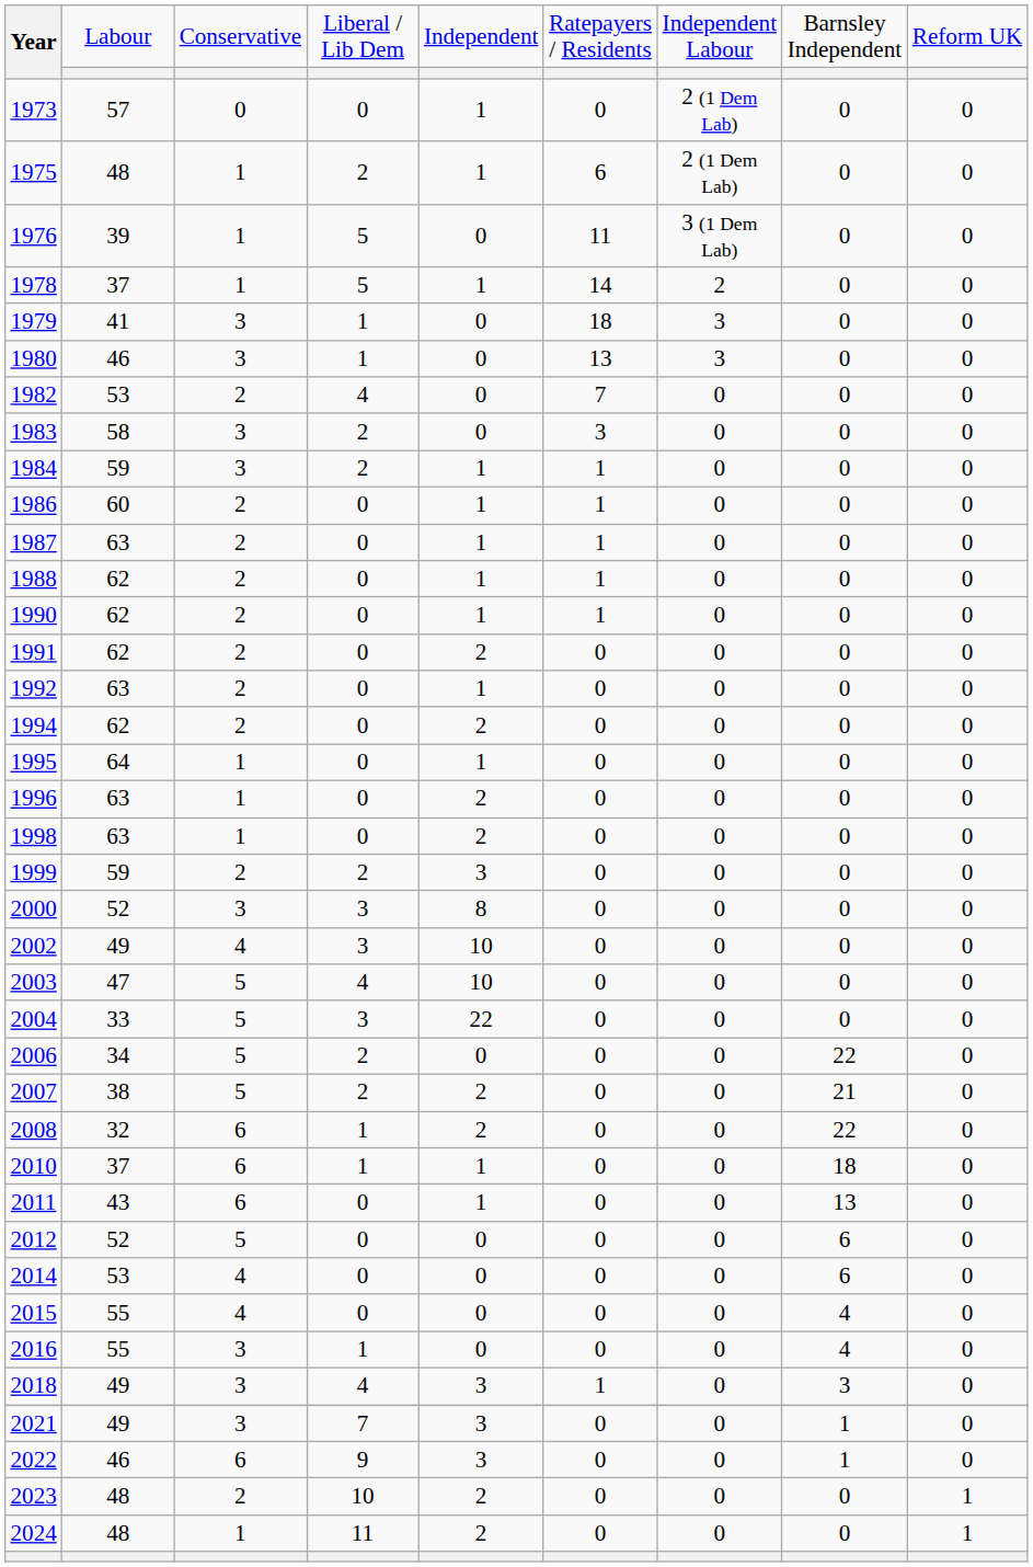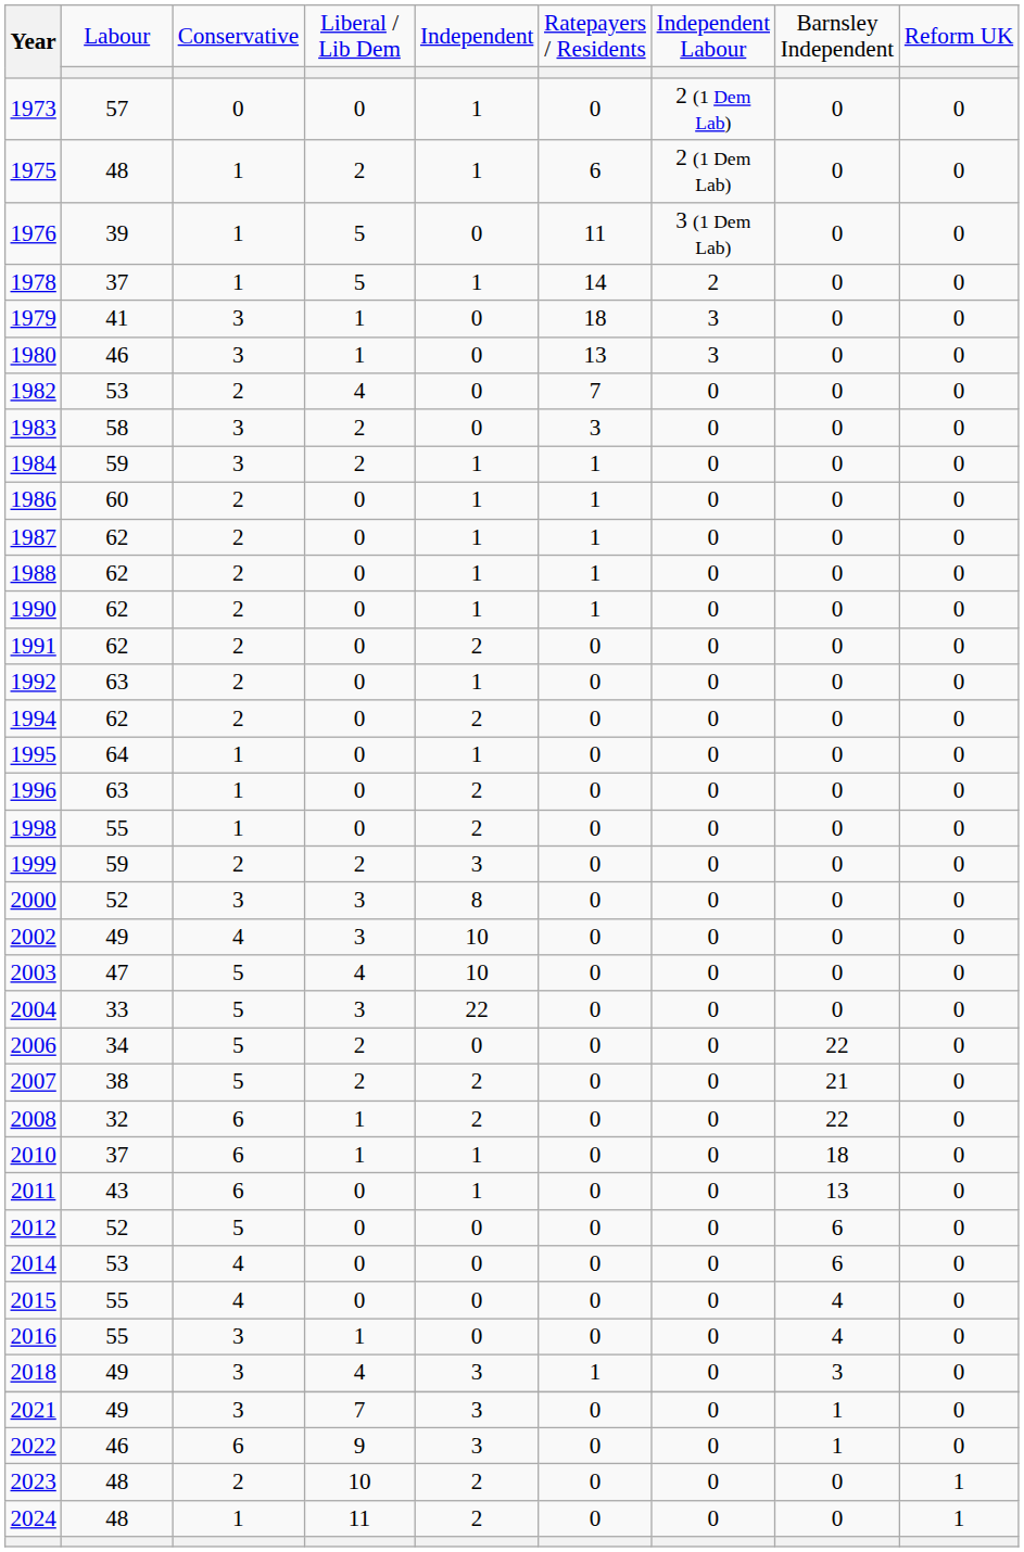1987 | column 2: 63 -> 62
1998 | column 2: 63 -> 55
